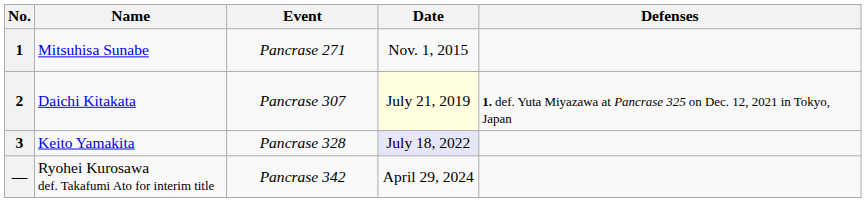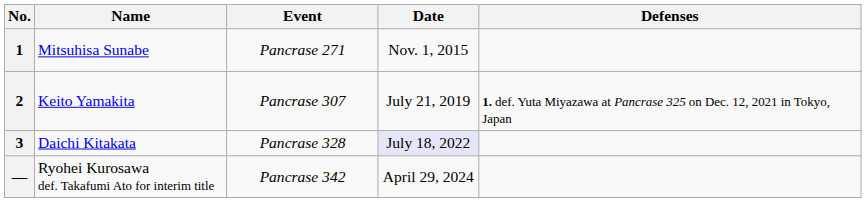2 | Name: Daichi Kitakata -> Keito Yamakita
2 | Date: lightyellow background -> no background
3 | Name: Keito Yamakita -> Daichi Kitakata
